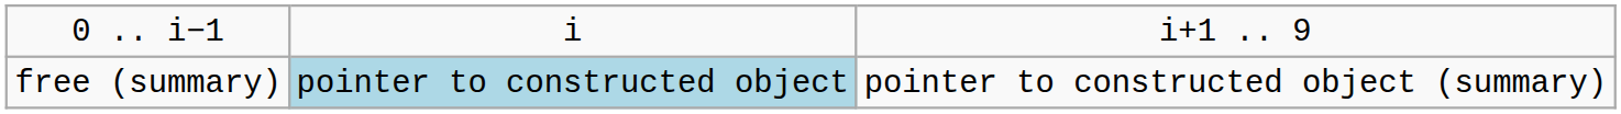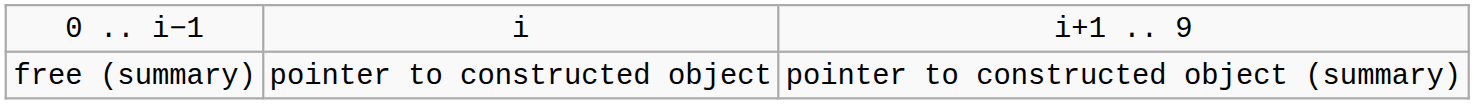free (summary) | column 2: lightblue background -> no background
